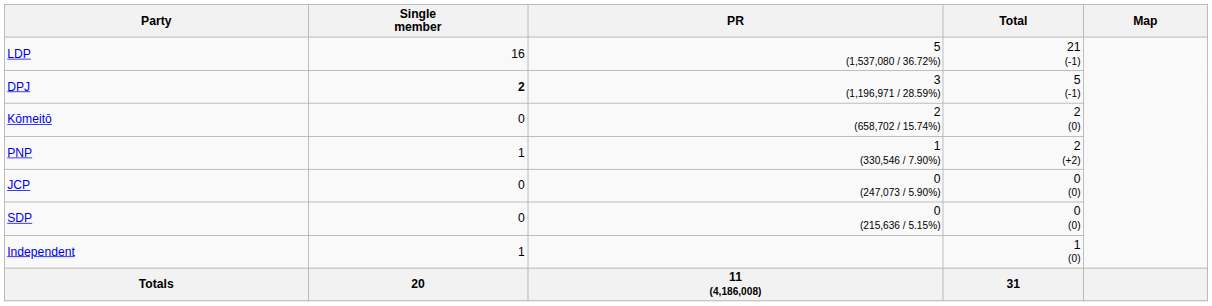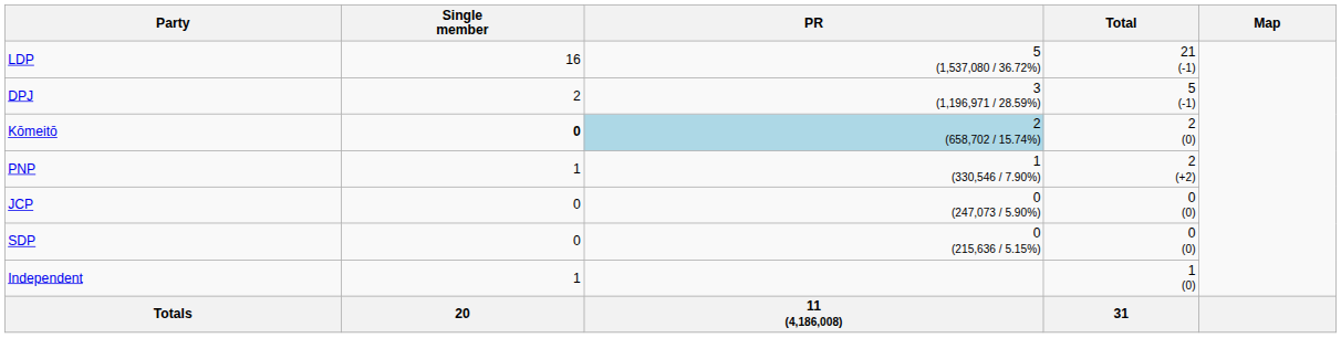DPJ | Single member: bold -> normal
Kōmeitō | Single member: normal -> bold
Kōmeitō | PR: no background -> lightblue background
